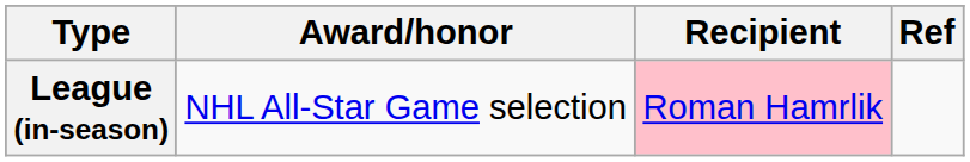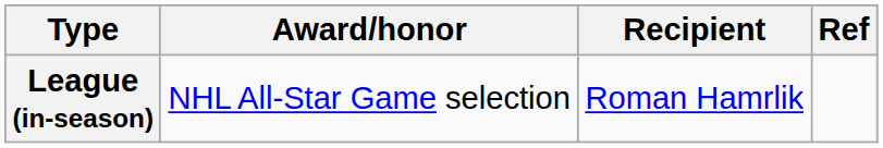row 2 | Recipient: pink background -> no background
